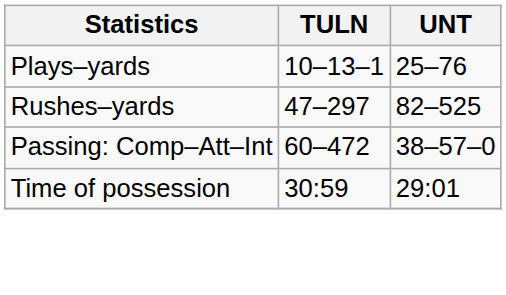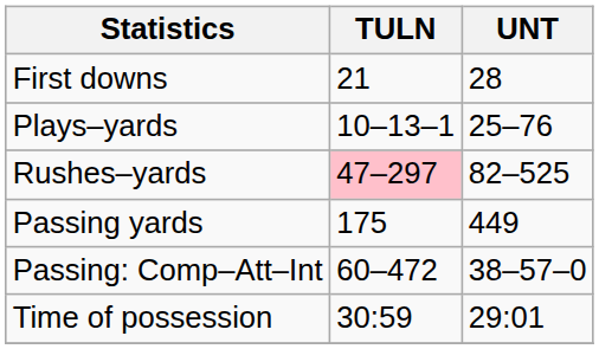+ row: First downs | 21 | 28
Rushes–yards | TULN: no background -> pink background
+ row: Passing yards | 175 | 449
